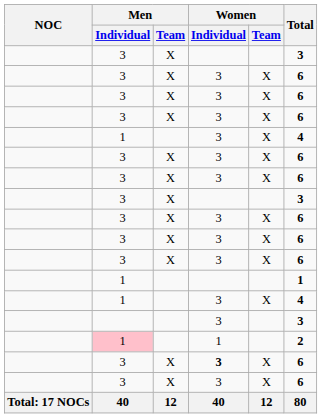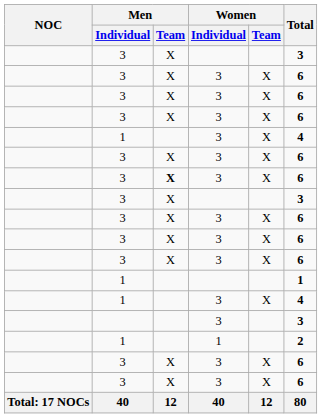row 9 | Men / Team: normal -> bold
row 17 | Men / Individual: pink background -> no background
row 18 | Women / Individual: bold -> normal
